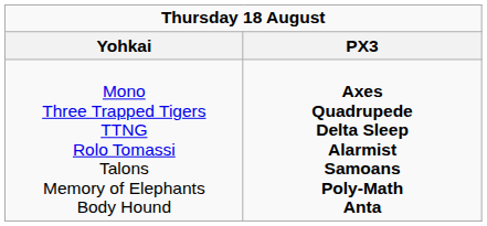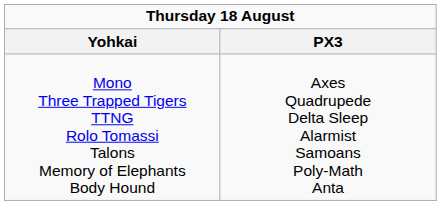row 3 | PX3: bold -> normal
